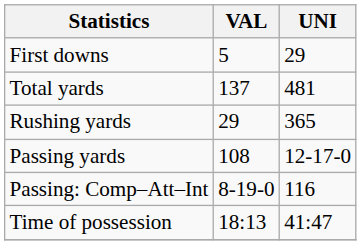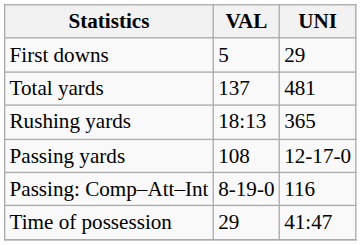Rushing yards | VAL: 29 -> 18:13
Time of possession | VAL: 18:13 -> 29
